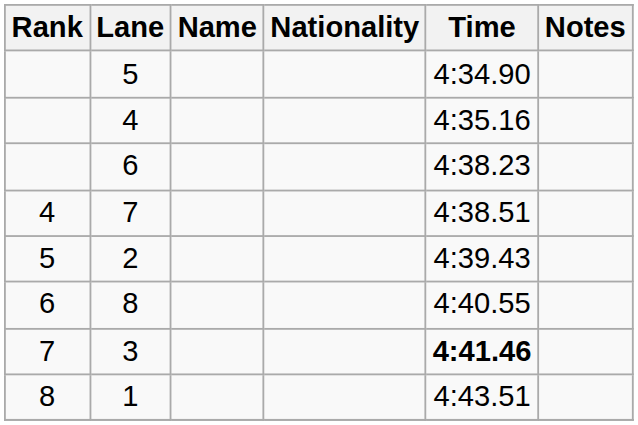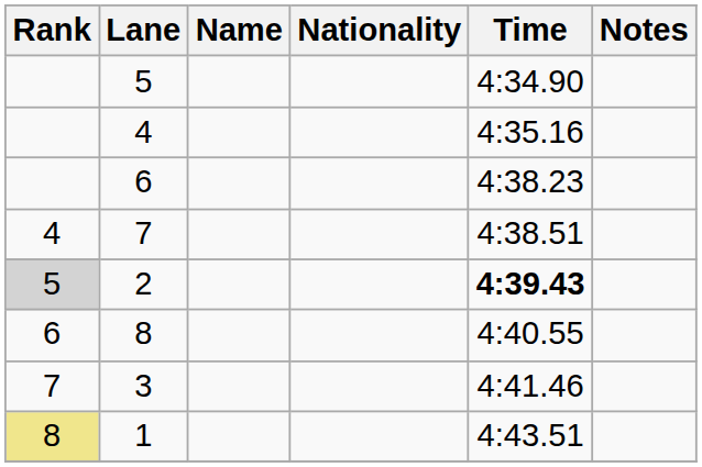2 | Rank: no background -> lightgrey background
2 | Time: normal -> bold
3 | Time: bold -> normal
1 | Rank: no background -> khaki background
